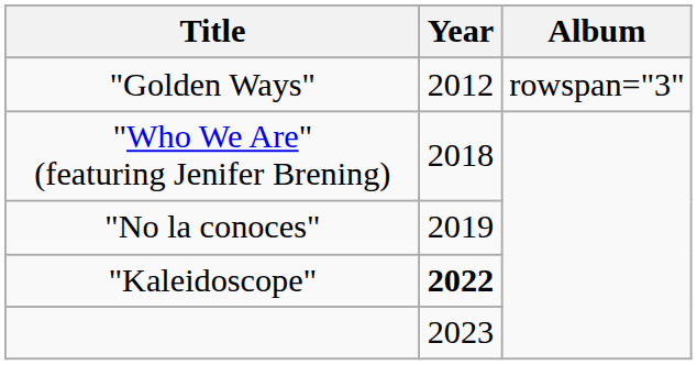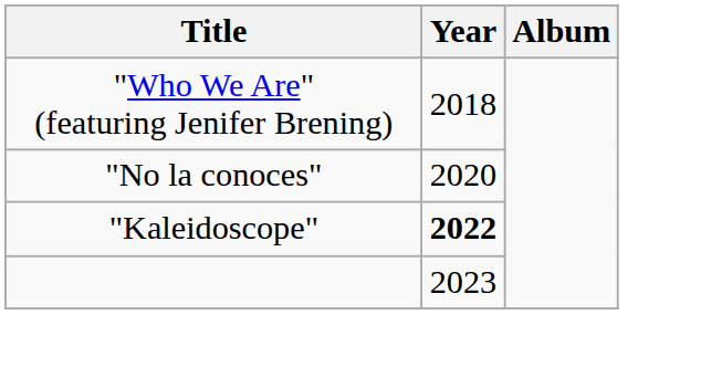- row: "Golden Ways" | 2012 | rowspan="3"
"No la conoces" | Year: 2019 -> 2020
